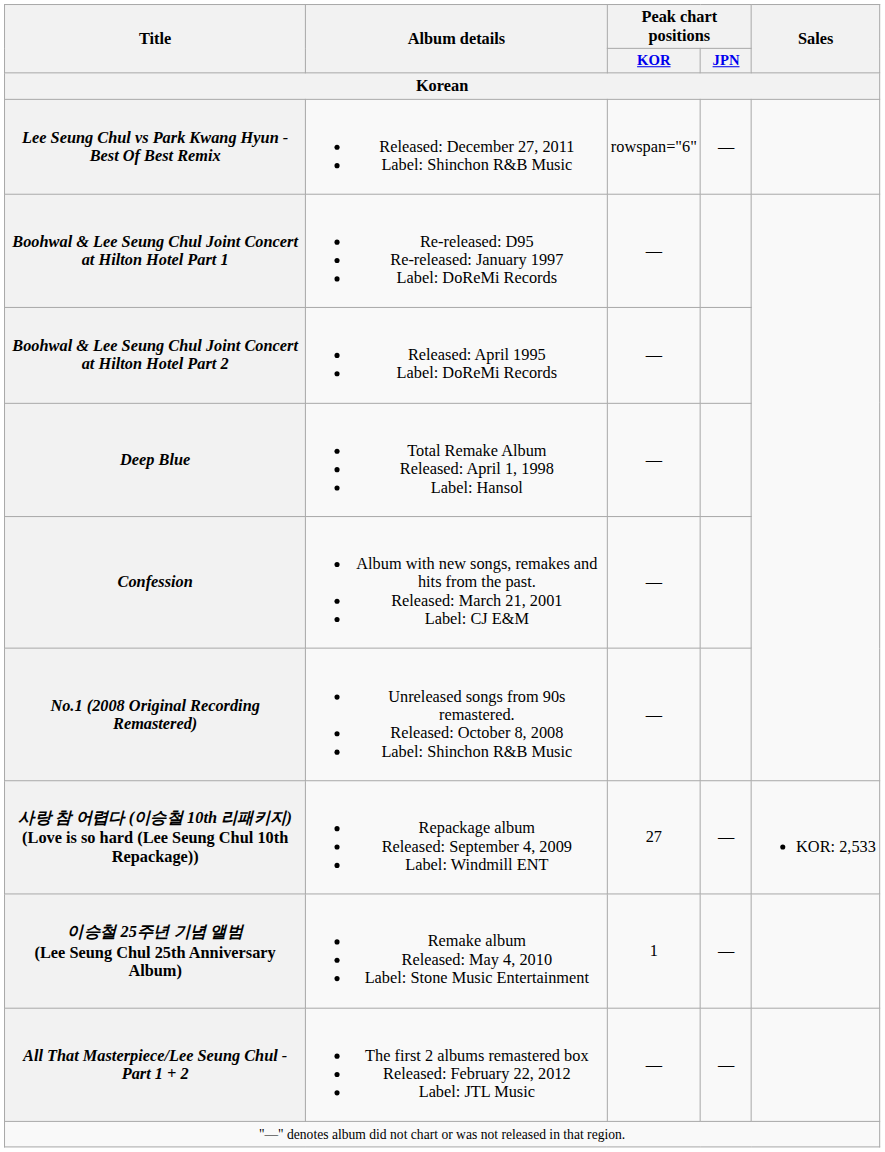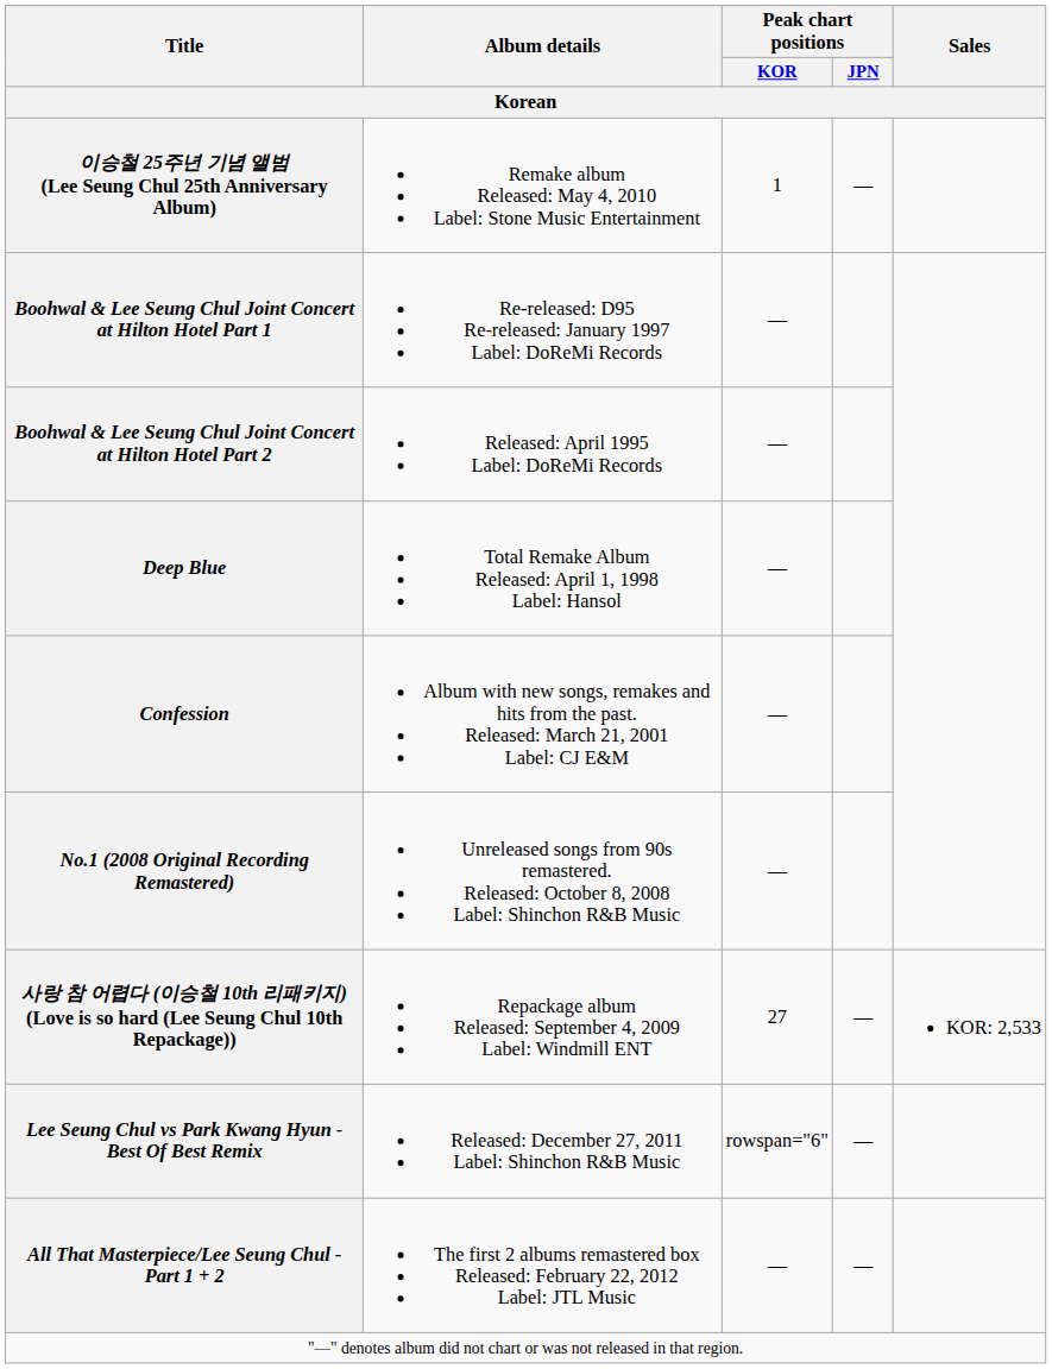rows swapped: Lee Seung Chul vs Park Kwang Hyun - Best Of Best Remix <-> 이승철 25주년 기념 앨범 (Lee Seung Chul 25th Anniversary Album)
